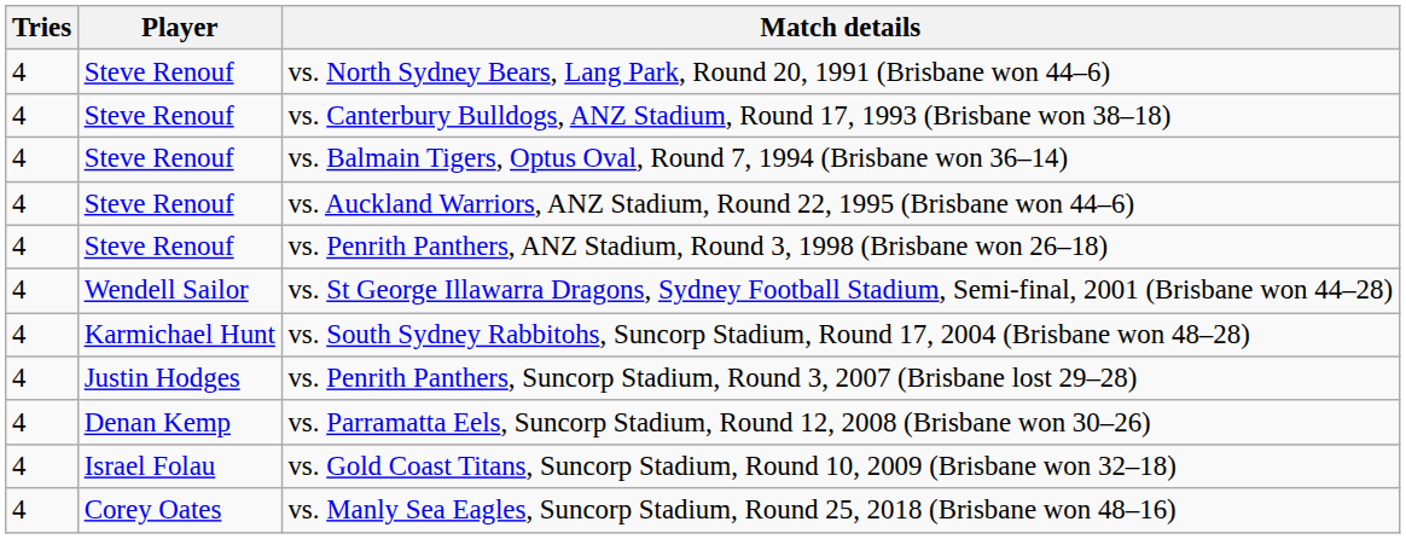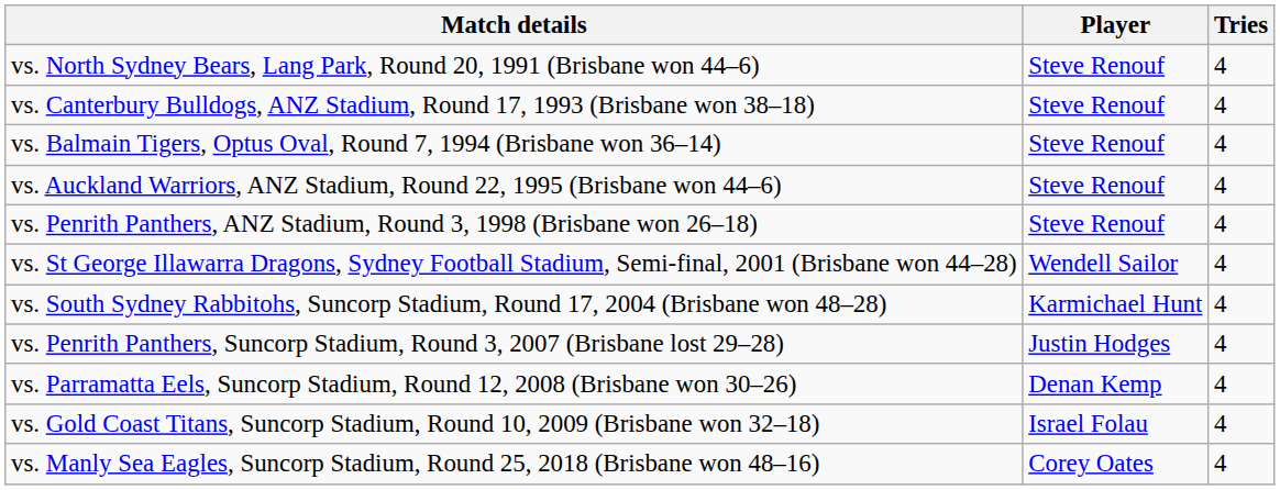columns swapped: Tries <-> Match details
